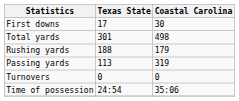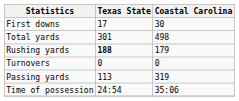Rushing yards | Texas State: normal -> bold
rows swapped: Passing yards <-> Turnovers
